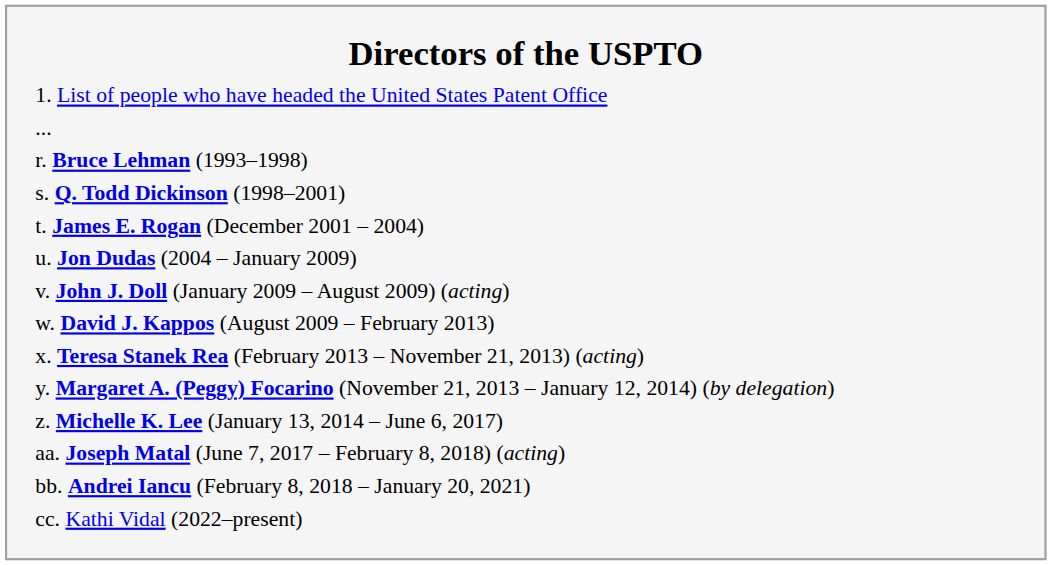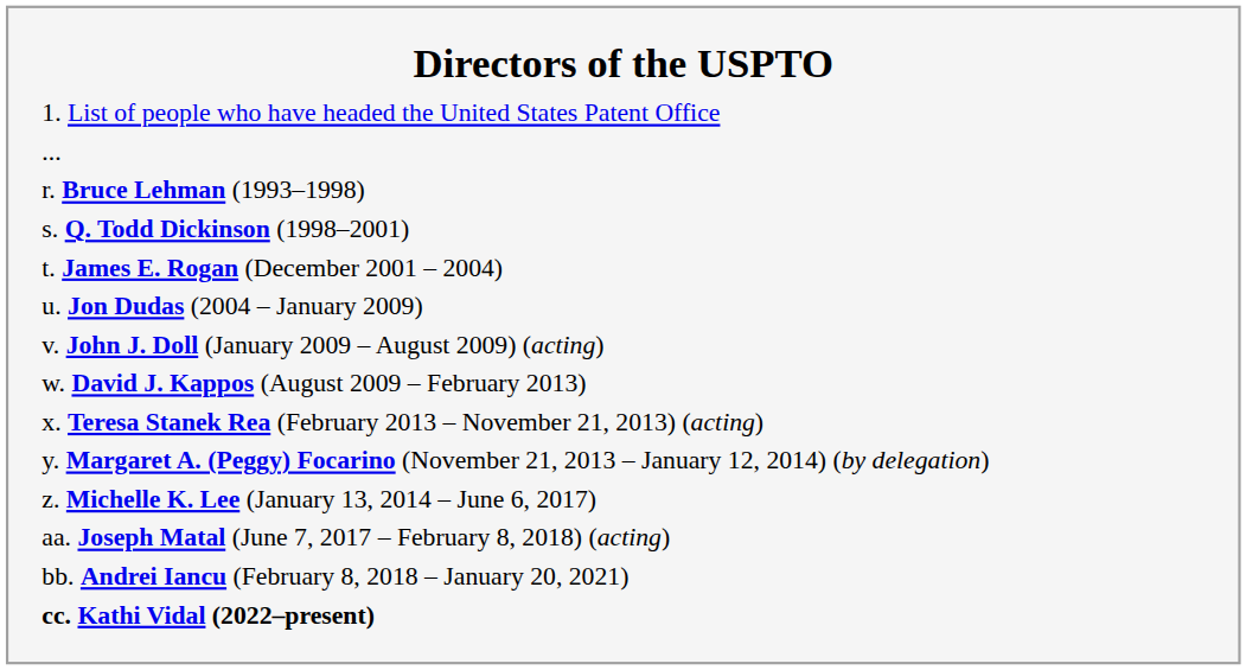row 15 | column 1: normal -> bold
